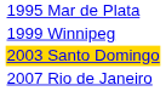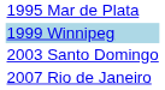1999 Winnipeg | column 1: no background -> lightblue background
2003 Santo Domingo | column 1: gold background -> no background
